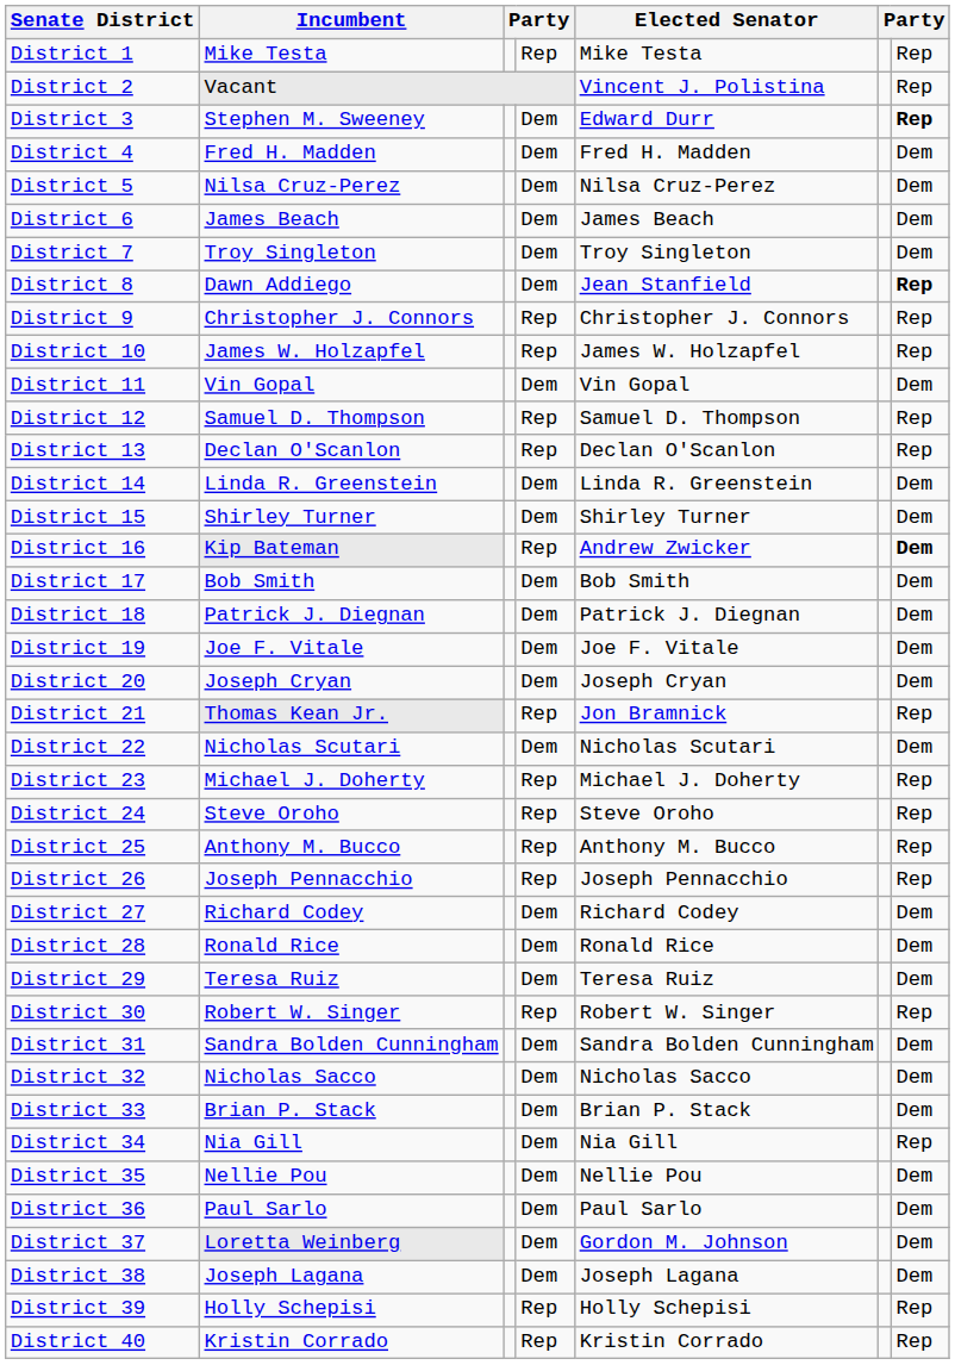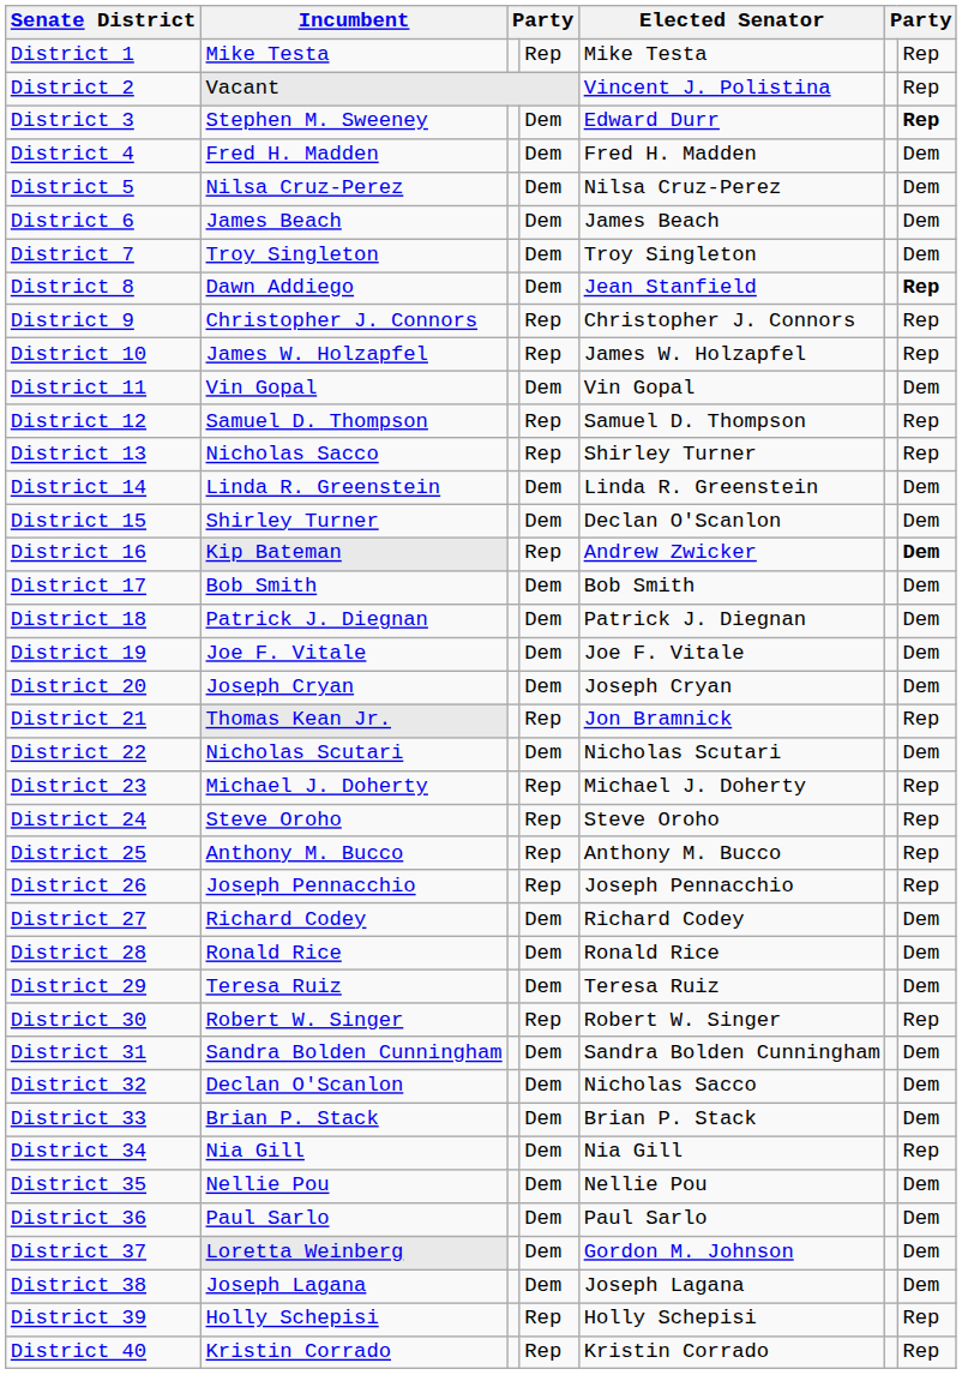District 13 | Incumbent: Declan O'Scanlon -> Nicholas Sacco
District 13 | Elected Senator: Declan O'Scanlon -> Shirley Turner
District 15 | Elected Senator: Shirley Turner -> Declan O'Scanlon
District 32 | Incumbent: Nicholas Sacco -> Declan O'Scanlon
